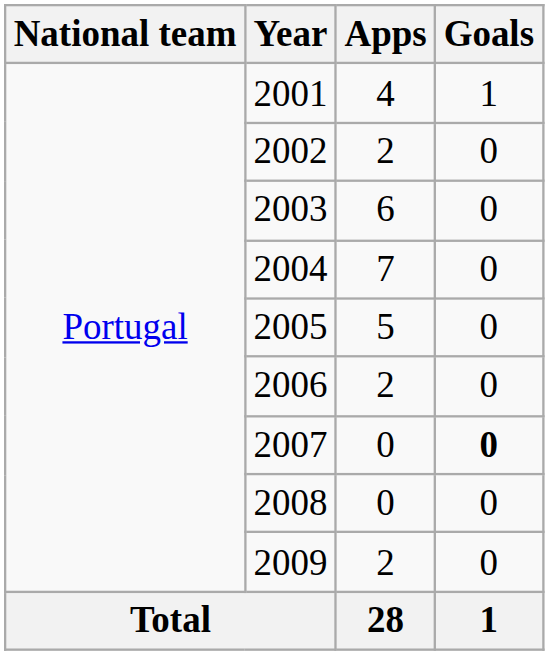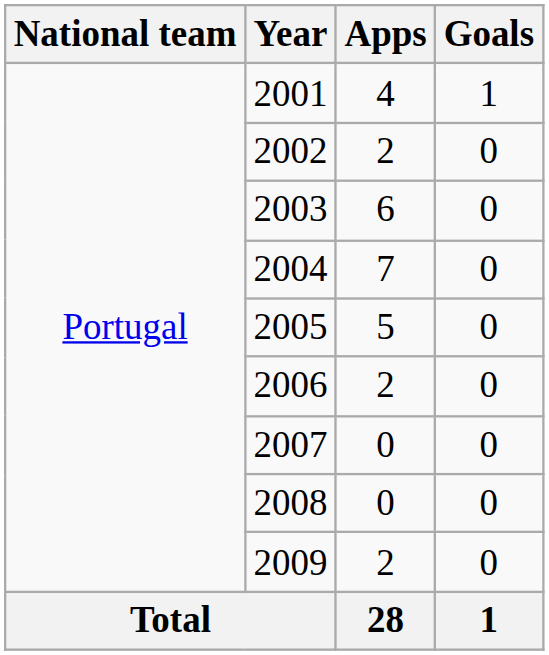2007 | Goals: bold -> normal
